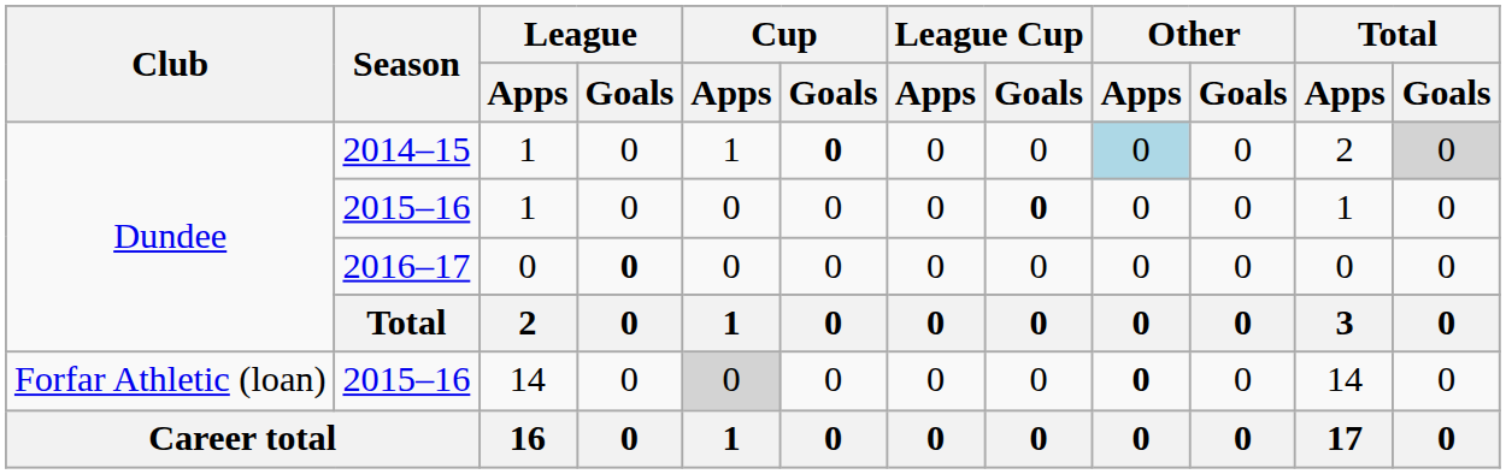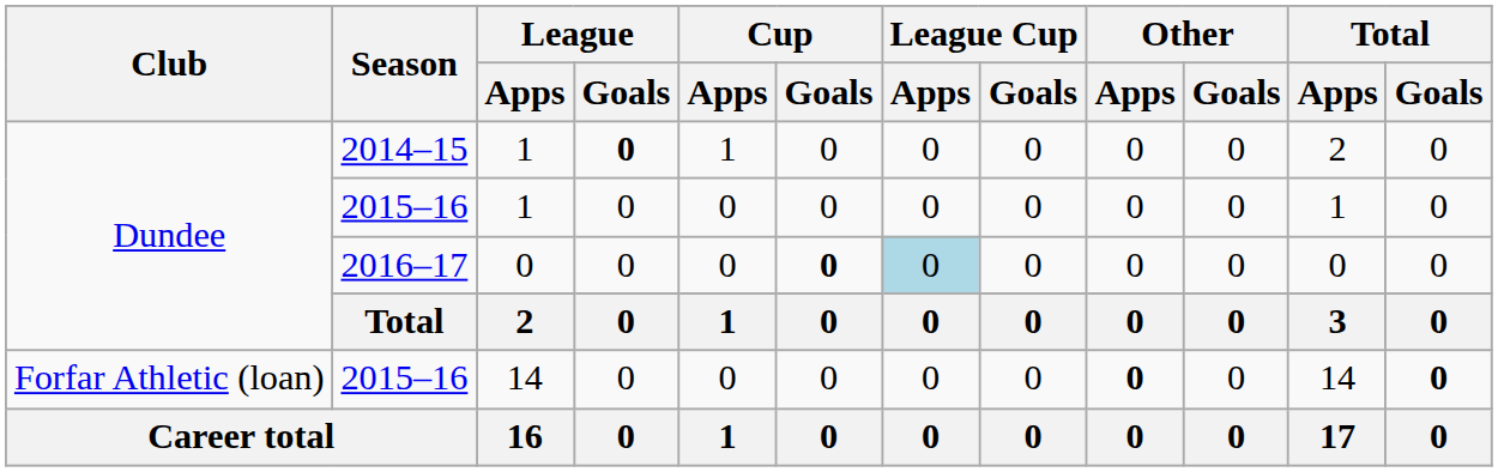2014–15 | League / Goals: normal -> bold
2014–15 | Cup / Goals: bold -> normal
2014–15 | Other / Apps: lightblue background -> no background
2014–15 | Total / Goals: lightgrey background -> no background
2015–16 / 1 | League Cup / Goals: bold -> normal
2016–17 | League / Goals: bold -> normal
2016–17 | Cup / Goals: normal -> bold
2016–17 | League Cup / Apps: no background -> lightblue background
2015–16 / 14 | Cup / Apps: lightgrey background -> no background
2015–16 / 14 | Total / Goals: normal -> bold
